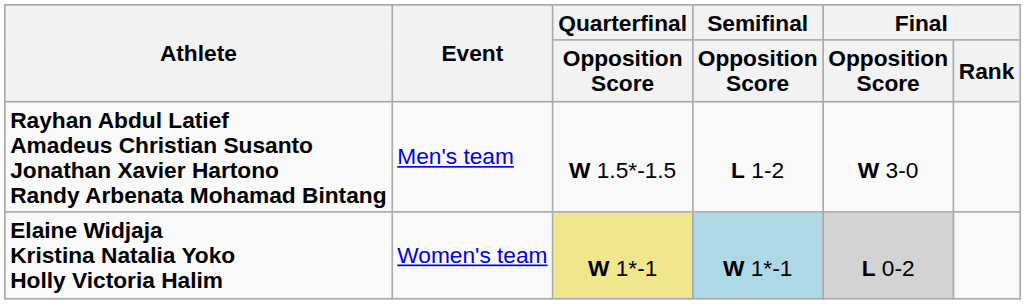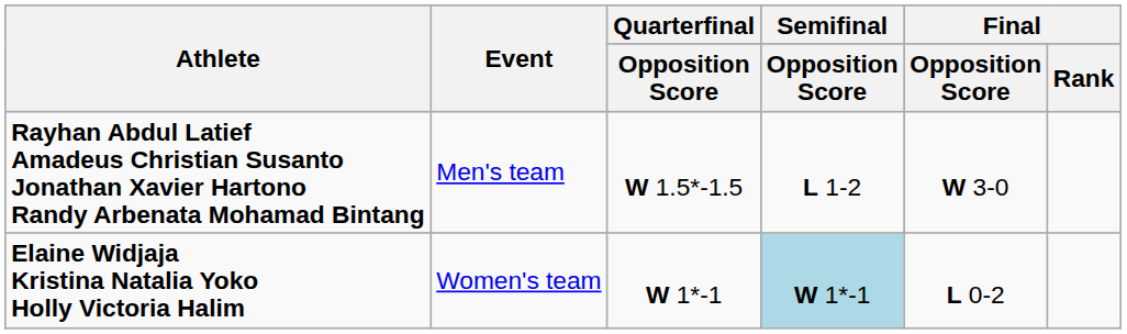Elaine Widjaja Kristina Natalia Yoko Holly Victoria Halim | Quarterfinal / Opposition Score: khaki background -> no background
Elaine Widjaja Kristina Natalia Yoko Holly Victoria Halim | Final / Opposition Score: lightgrey background -> no background
